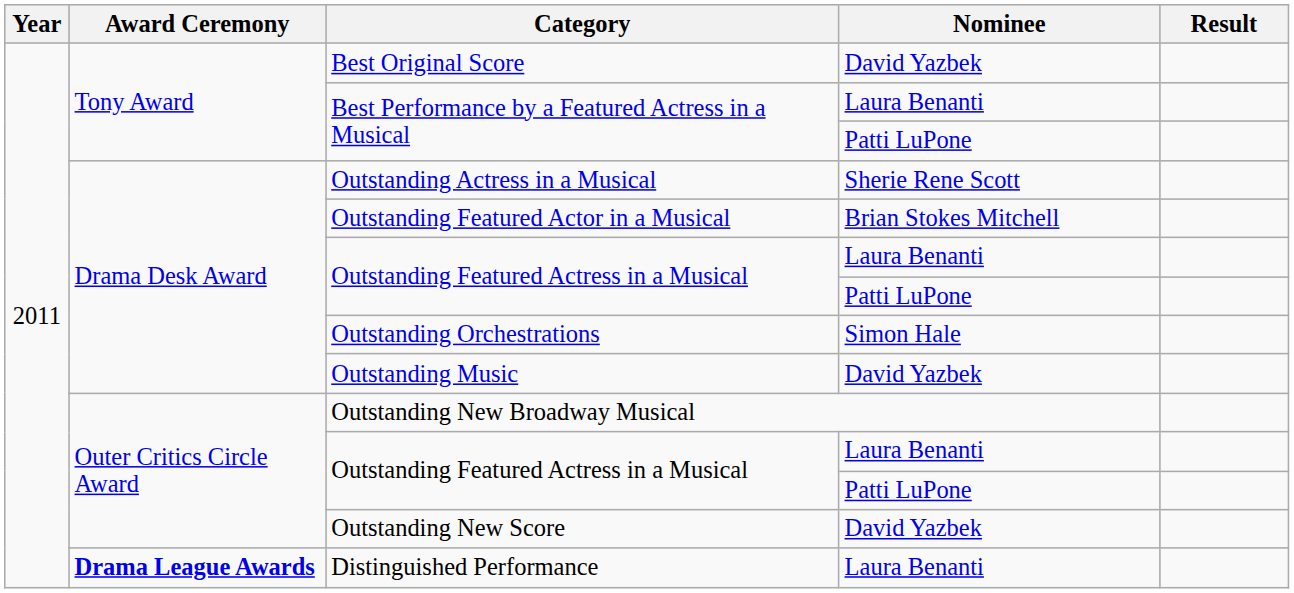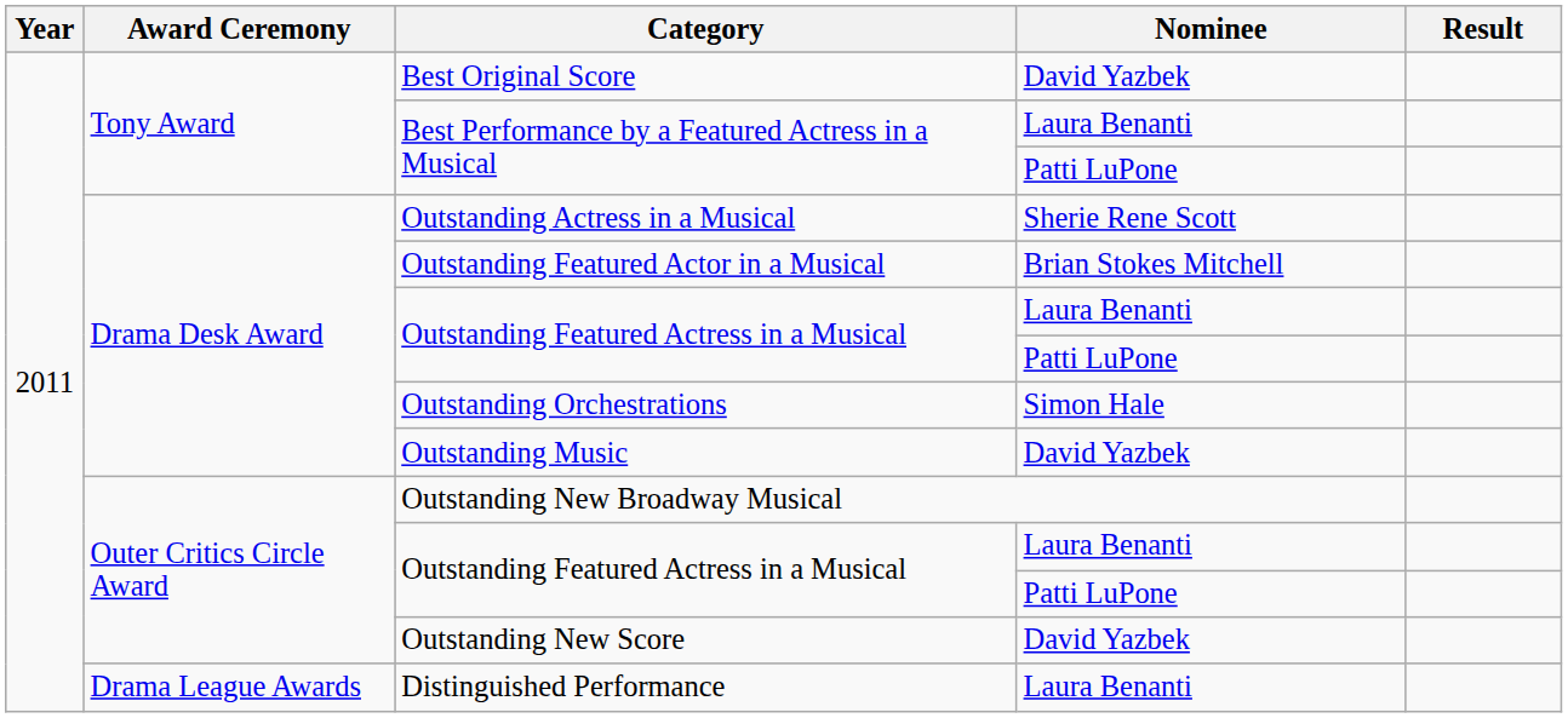Distinguished Performance | Award Ceremony: bold -> normal
